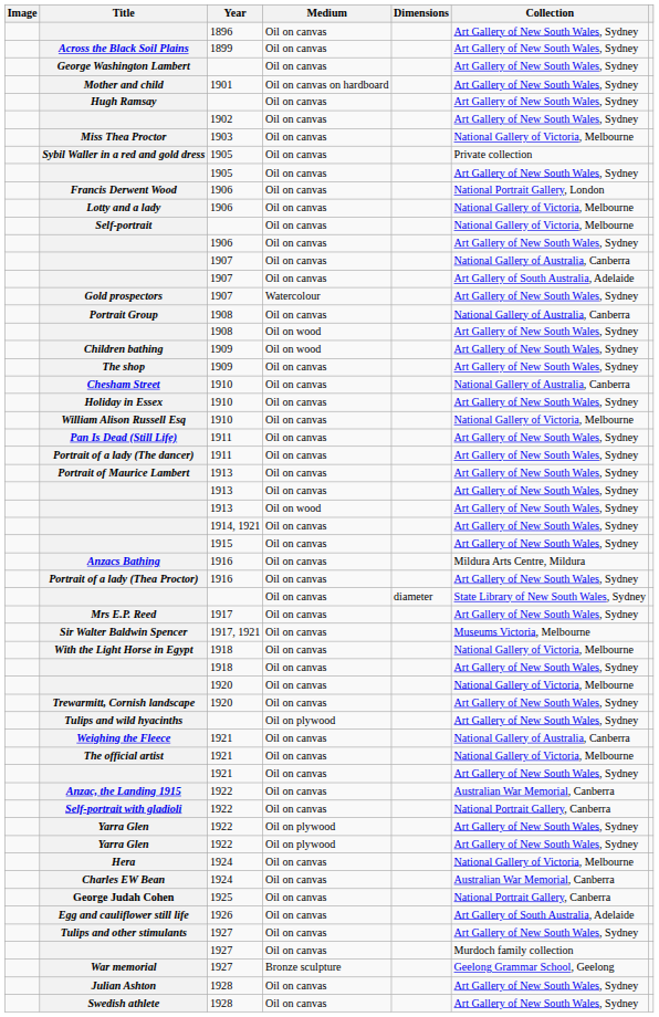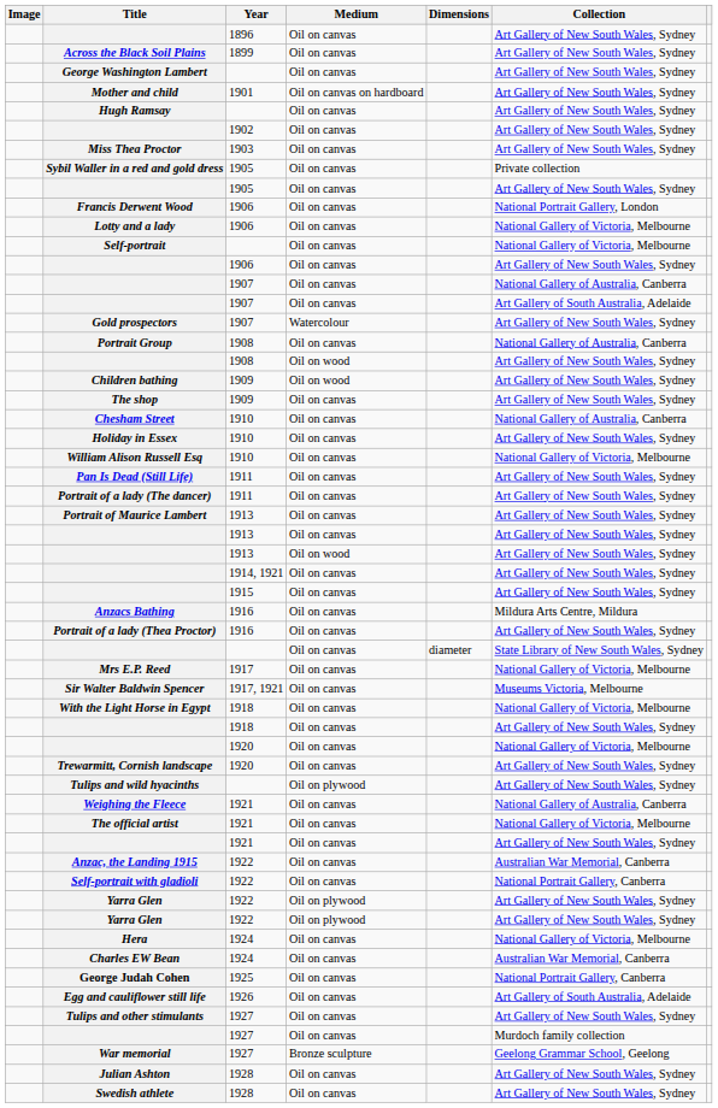Miss Thea Proctor | Collection: National Gallery of Victoria, Melbourne -> Art Gallery of New South Wales, Sydney
Mrs E.P. Reed | Collection: Art Gallery of New South Wales, Sydney -> National Gallery of Victoria, Melbourne
